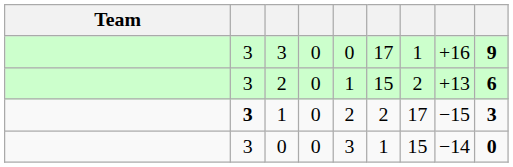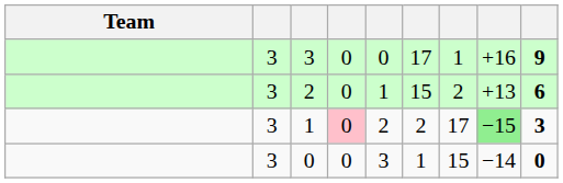row 4 | column 2: bold -> normal
row 4 | column 4: no background -> pink background
row 4 | column 8: no background -> lightgreen background
